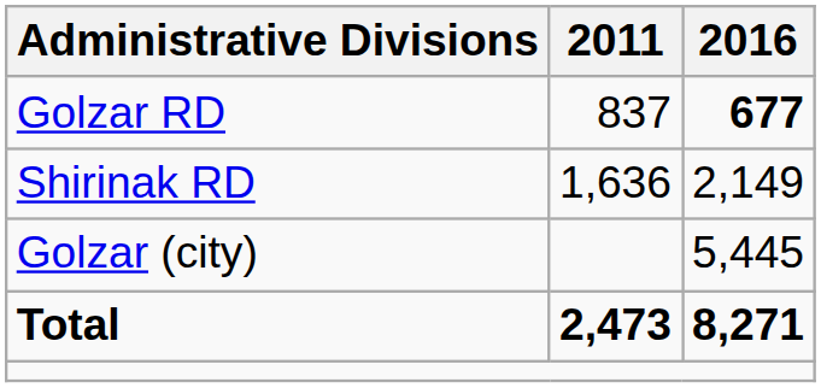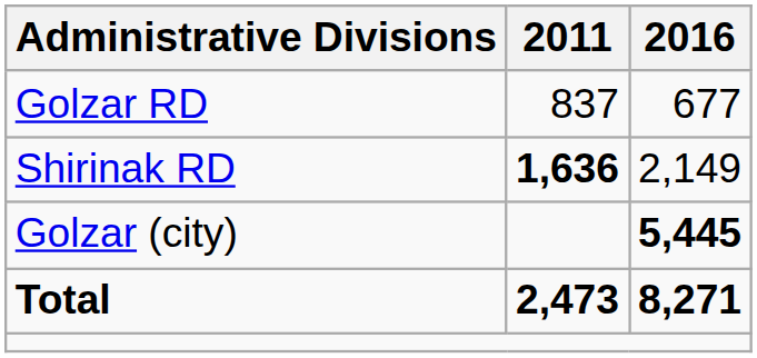Golzar RD | 2016: bold -> normal
Shirinak RD | 2011: normal -> bold
Golzar (city) | 2016: normal -> bold
